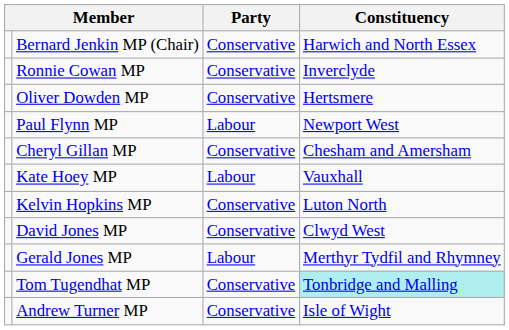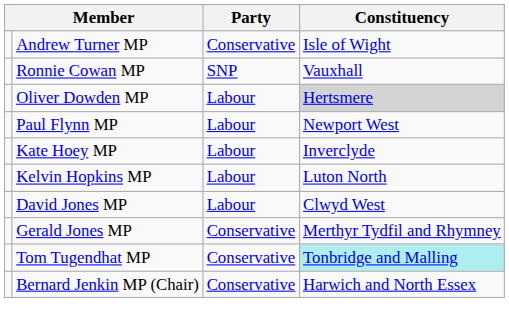rows swapped: Bernard Jenkin MP (Chair) <-> Andrew Turner MP
Ronnie Cowan MP | Party: Conservative -> SNP
Ronnie Cowan MP | Constituency: Inverclyde -> Vauxhall
Oliver Dowden MP | Party: Conservative -> Labour
Oliver Dowden MP | Constituency: no background -> lightgrey background
- row: Cheryl Gillan MP | Conservative | Chesham and Amersham
Kate Hoey MP | Constituency: Vauxhall -> Inverclyde
Kelvin Hopkins MP | Party: Conservative -> Labour
David Jones MP | Party: Conservative -> Labour
Gerald Jones MP | Party: Labour -> Conservative
